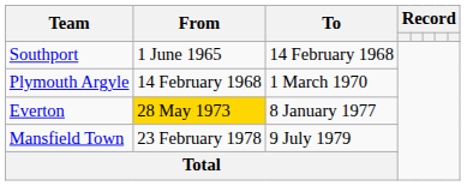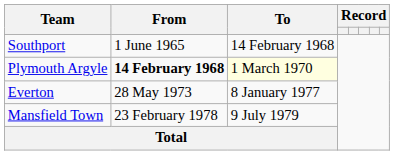Plymouth Argyle | From: normal -> bold
Plymouth Argyle | To: no background -> lightyellow background
Everton | From: gold background -> no background
